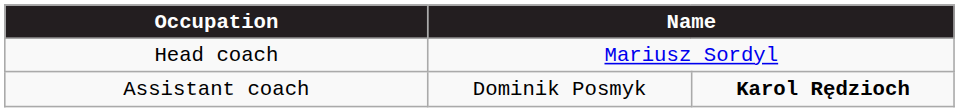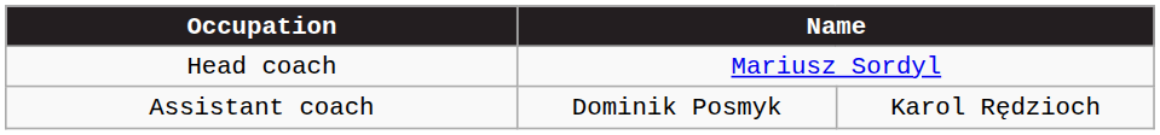Assistant coach | column 3: bold -> normal
